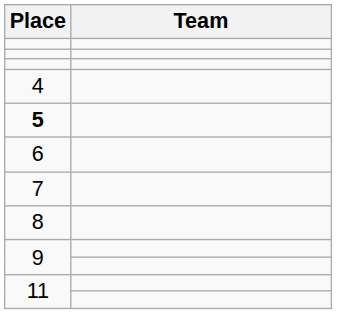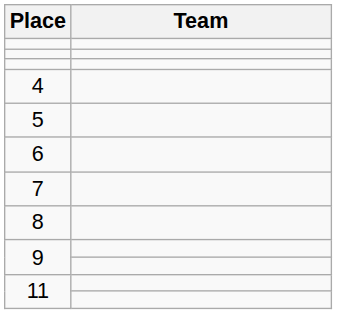row 6 | Place: bold -> normal
